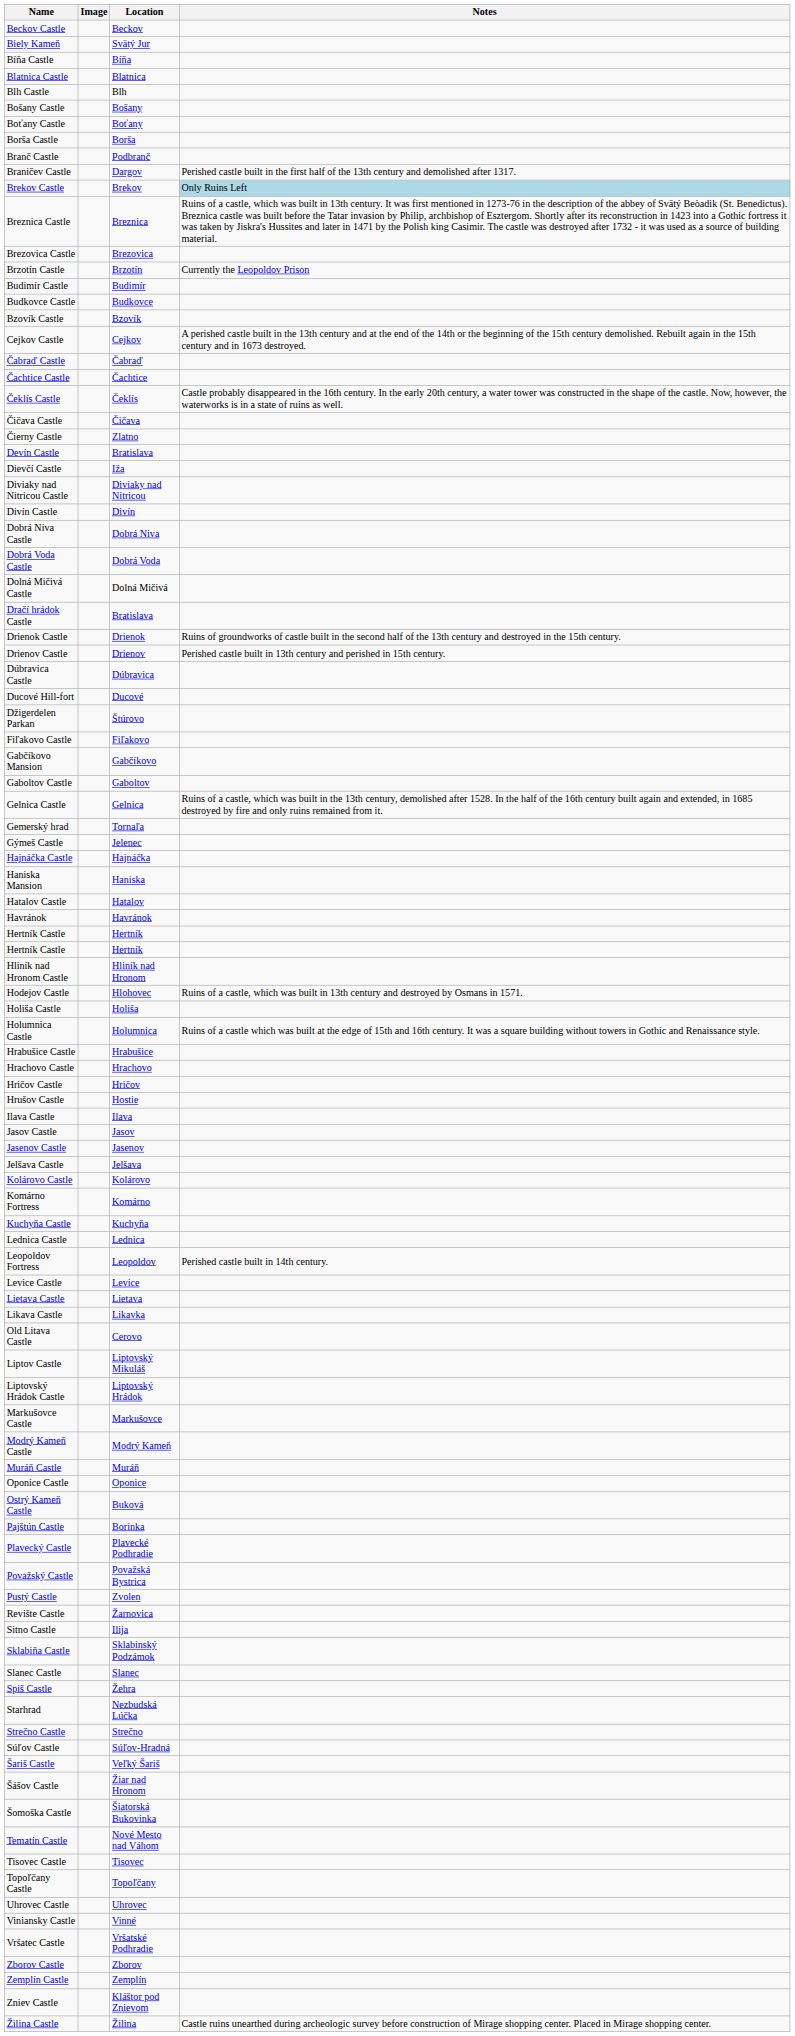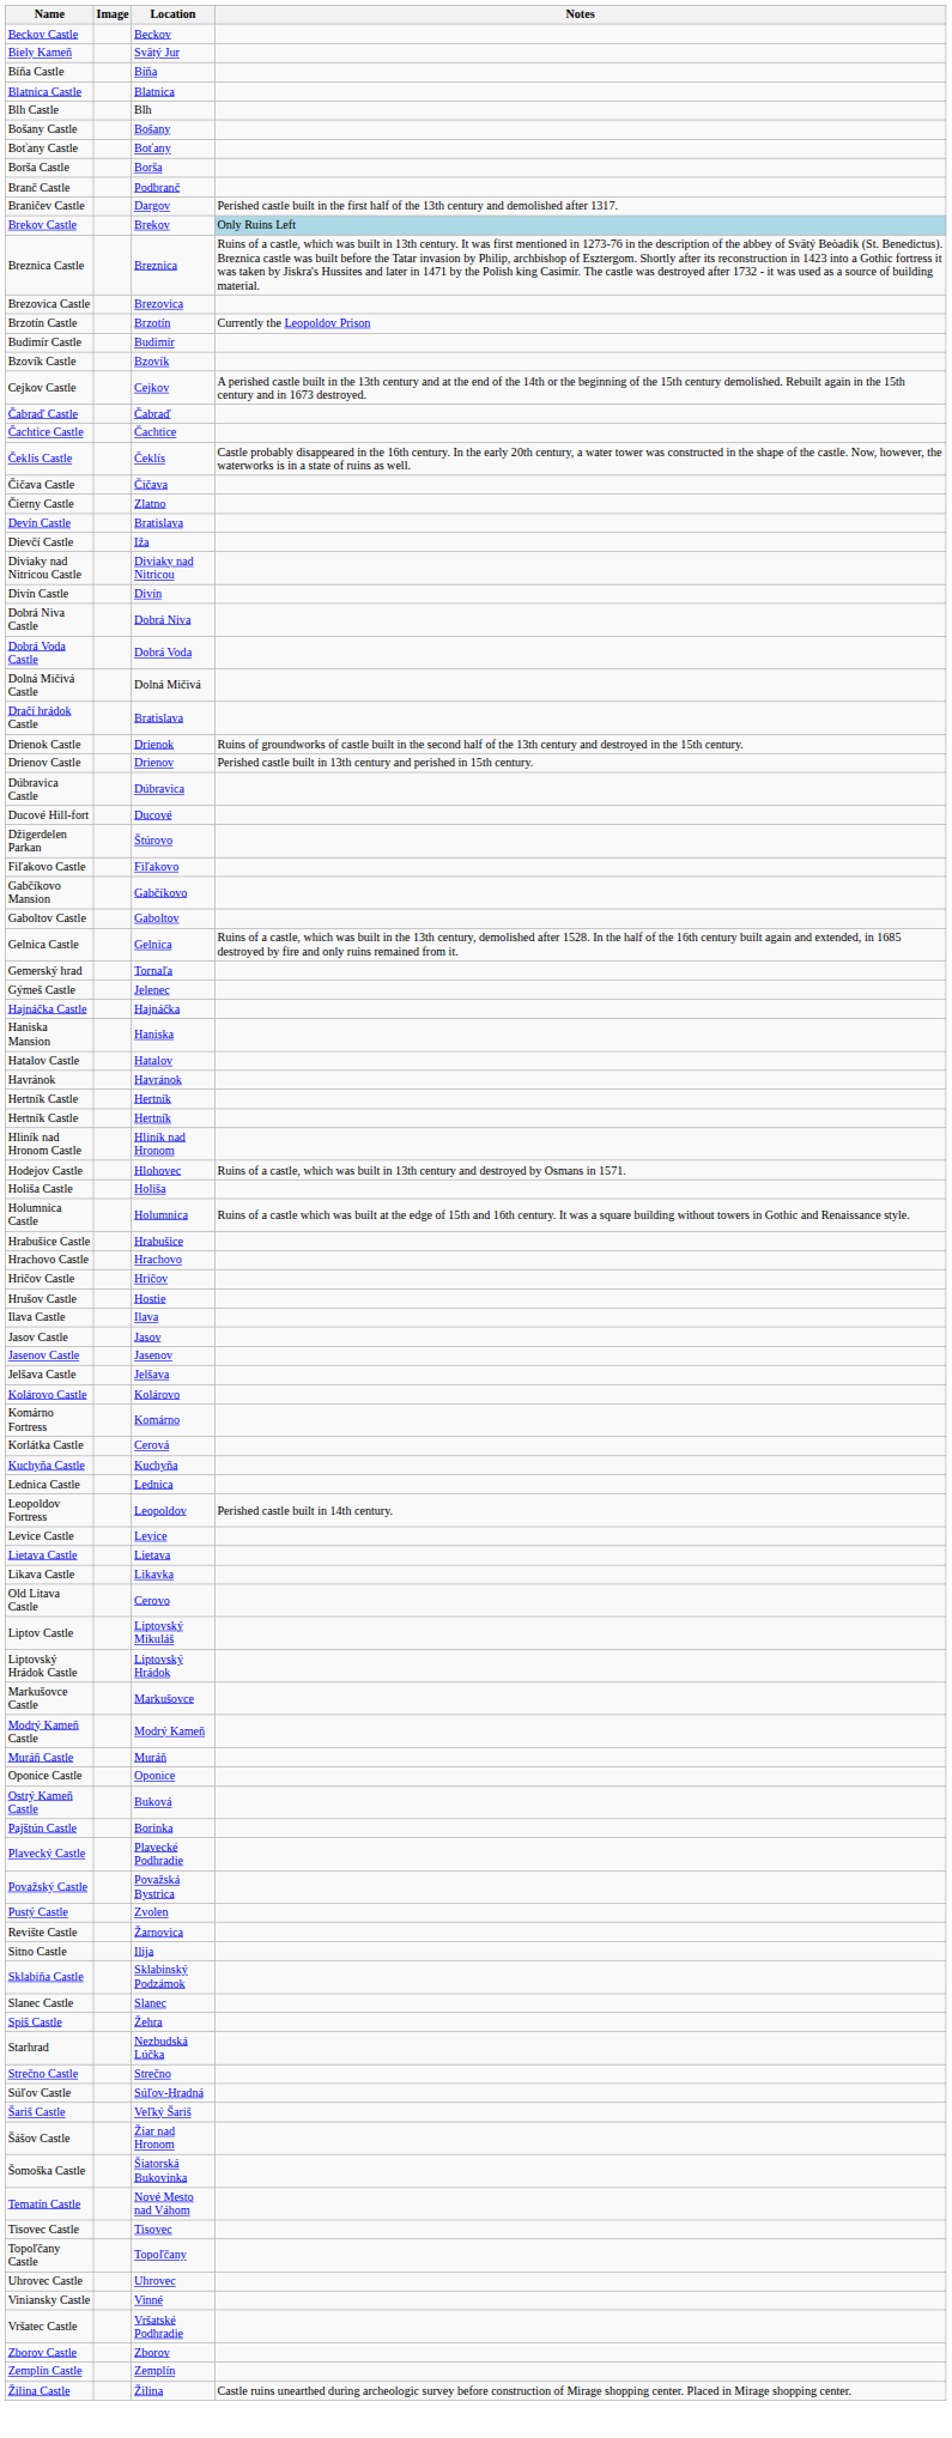- row: Budkovce Castle | Budkovce
+ row: Korlátka Castle | Cerová
- row: Zniev Castle | Kláštor pod Znievom
